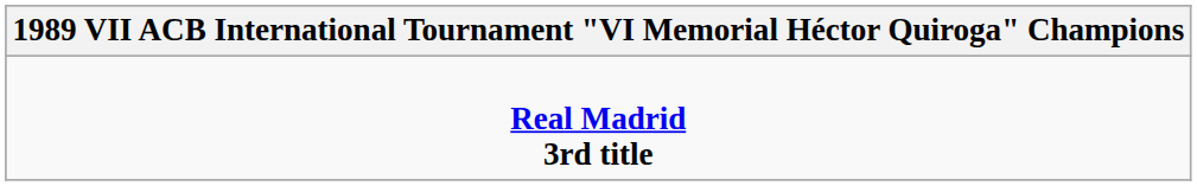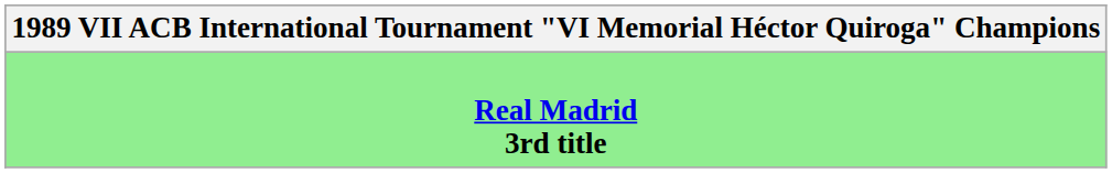row 2 | column 1: no background -> lightgreen background
